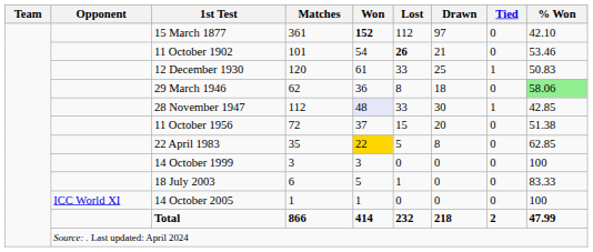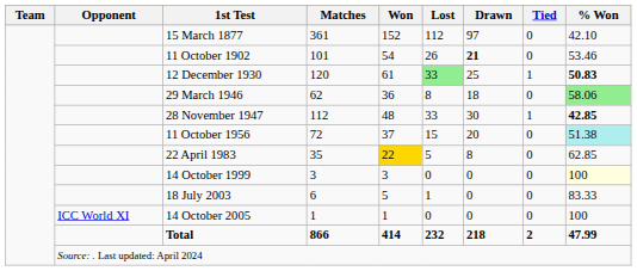15 March 1877 | Won: bold -> normal
11 October 1902 | Lost: bold -> normal
11 October 1902 | Drawn: normal -> bold
12 December 1930 | Lost: no background -> lightgreen background
12 December 1930 | % Won: normal -> bold
28 November 1947 | Won: lavender background -> no background
28 November 1947 | % Won: normal -> bold
11 October 1956 | % Won: no background -> paleturquoise background
14 October 1999 | % Won: no background -> lightyellow background
